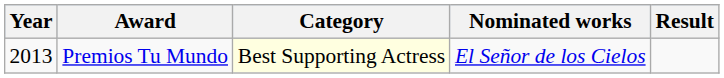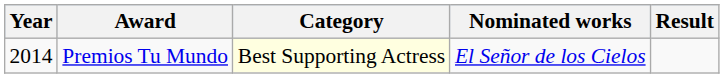Premios Tu Mundo | Year: 2013 -> 2014
